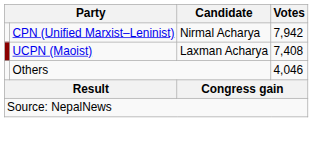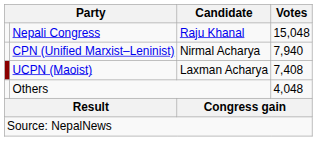+ row: Nepali Congress | Raju Khanal | 15,048
CPN (Unified Marxist–Leninist) | Votes: 7,942 -> 7,940
Others | Votes: 4,046 -> 4,048
